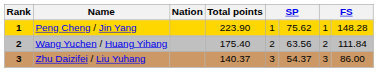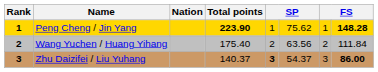Peng Cheng / Jin Yang | Total points: normal -> bold
Peng Cheng / Jin Yang | column 8: normal -> bold
Zhu Daizifei / Liu Yuhang | column 5: normal -> bold
Zhu Daizifei / Liu Yuhang | column 8: normal -> bold
